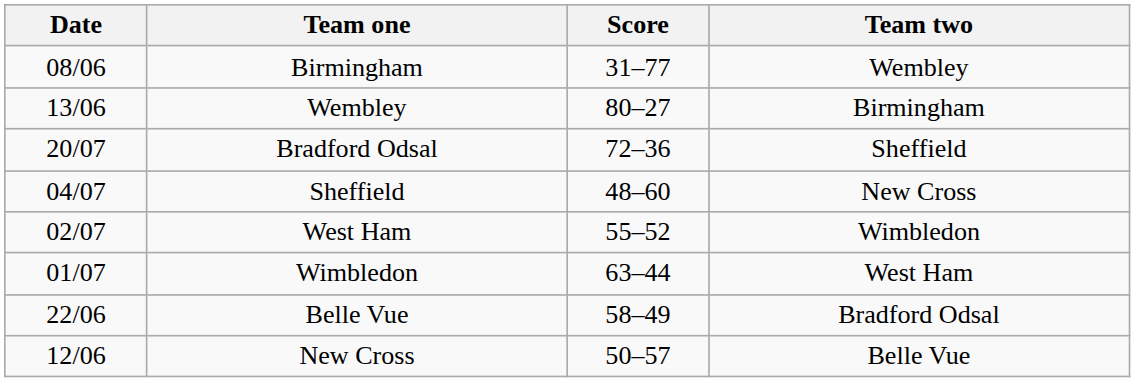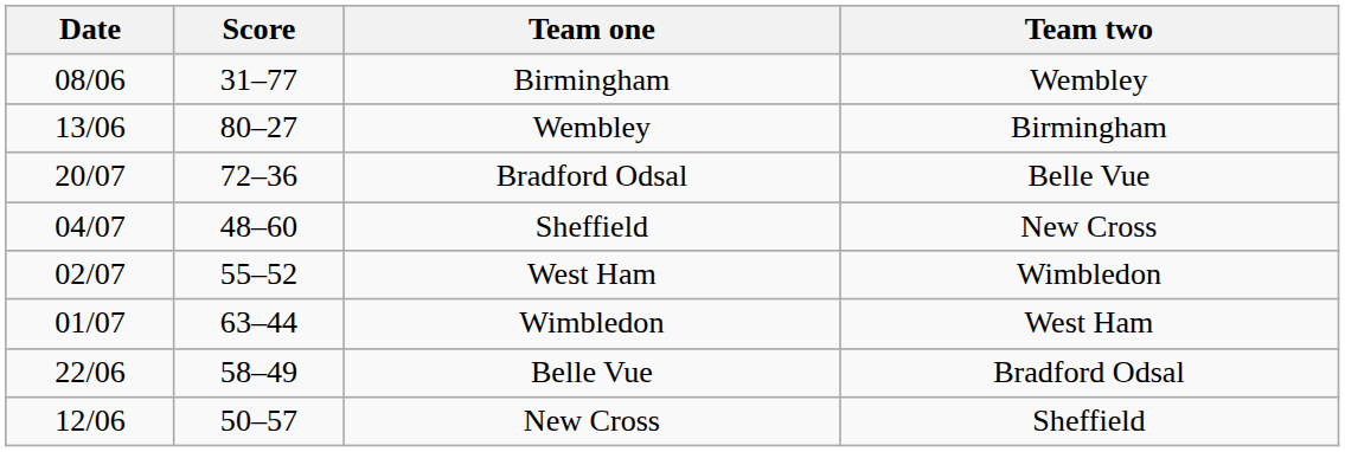columns swapped: Team one <-> Score
row 4 | Team two: Sheffield -> Belle Vue
row 9 | Team two: Belle Vue -> Sheffield
